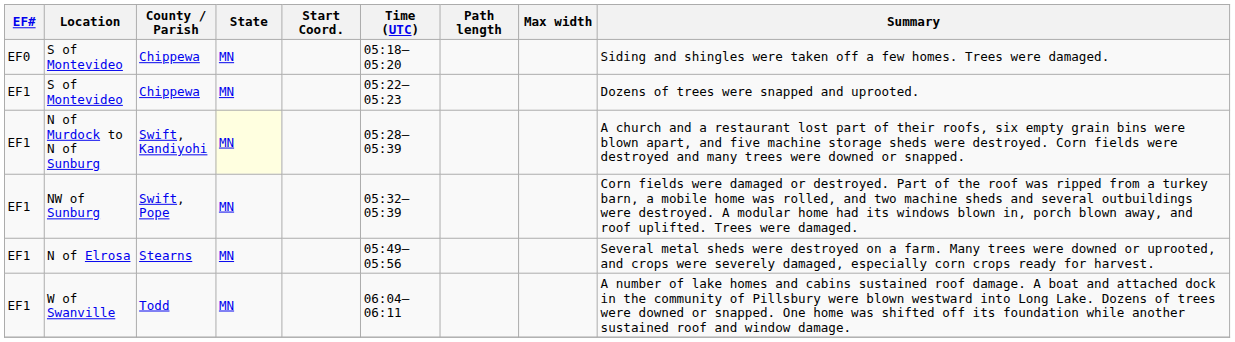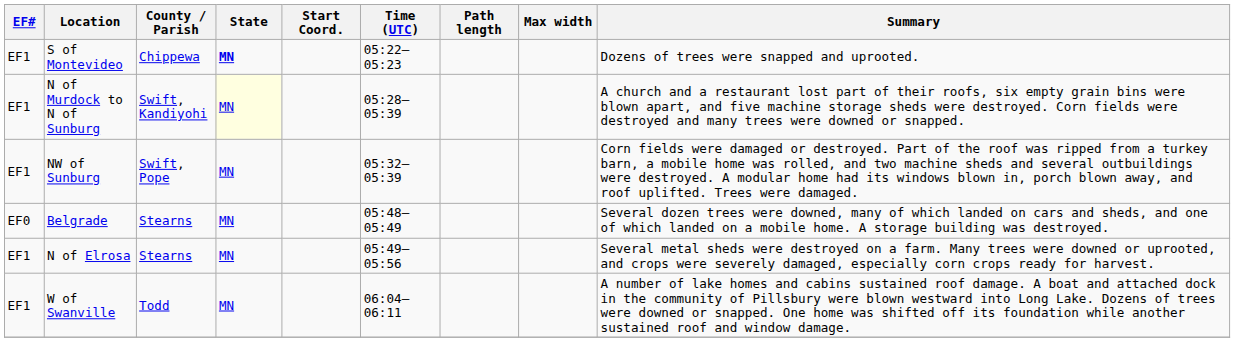- row: EF0 | S of Montevideo | Chippewa | MN | 05:18–05:20 | Siding and shingles were taken off a few homes. Trees were damaged.
EF1 / S of Montevideo | State: normal -> bold
+ row: EF0 | Belgrade | Stearns | MN | 05:48–05:49 | Several dozen trees were downed, many of which landed on cars and sheds, and one of which landed on a mobile home. A storage building was destroyed.
